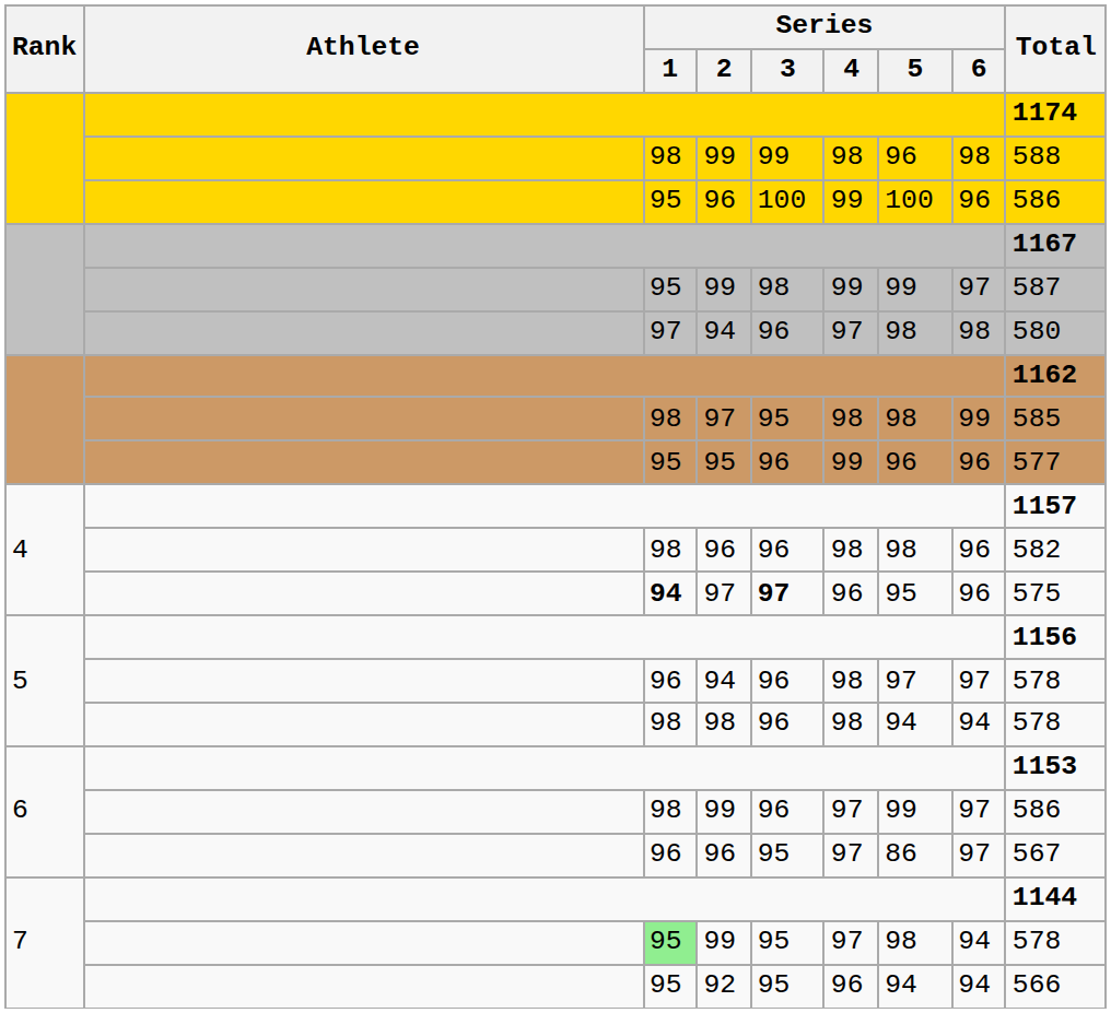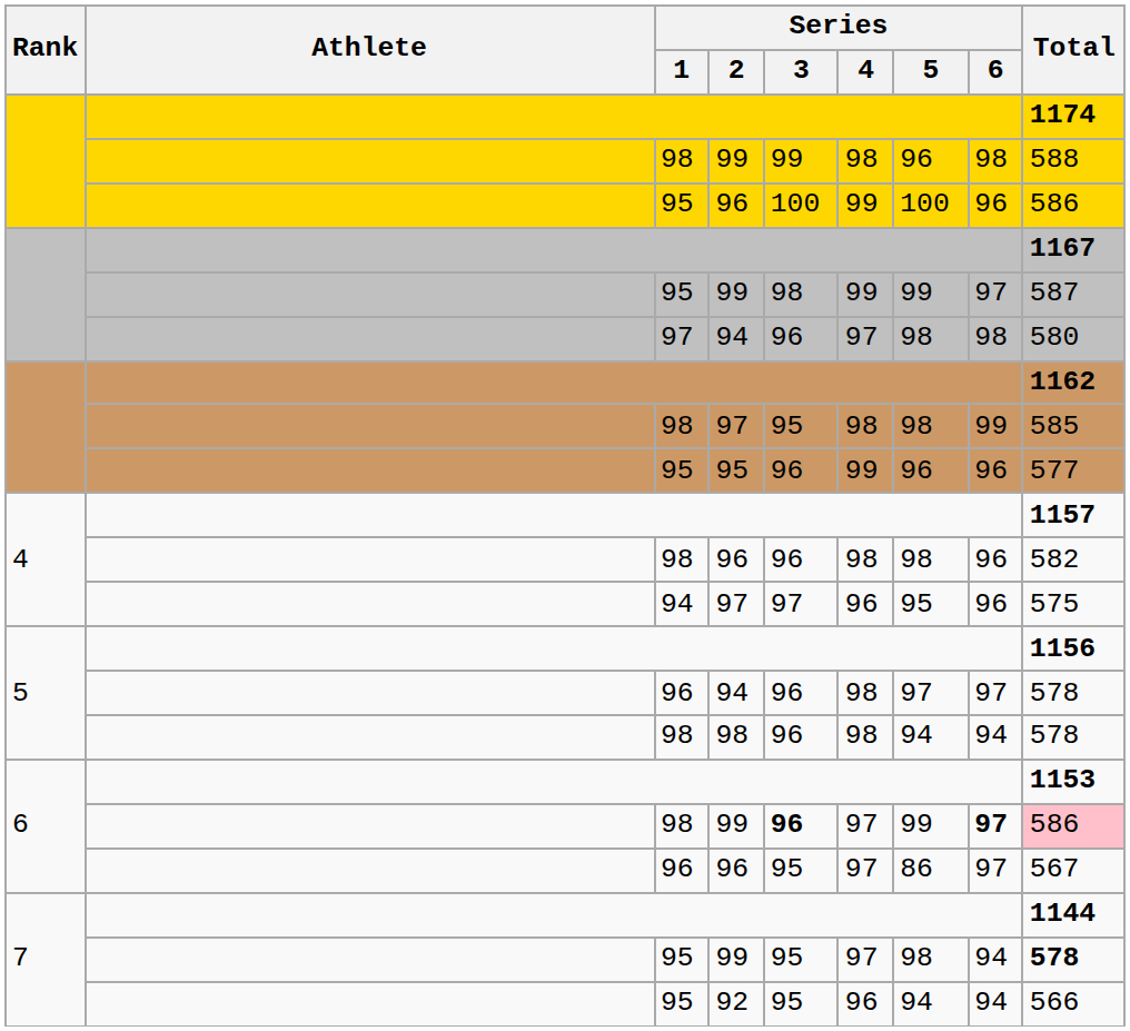4 / 97 | Series / 1: bold -> normal
4 / 97 | Series / 3: bold -> normal
6 / 99 | Series / 3: normal -> bold
6 / 99 | Series / 6: normal -> bold
6 / 99 | Total: no background -> pink background
7 / 99 | Series / 1: lightgreen background -> no background
7 / 99 | Total: normal -> bold
